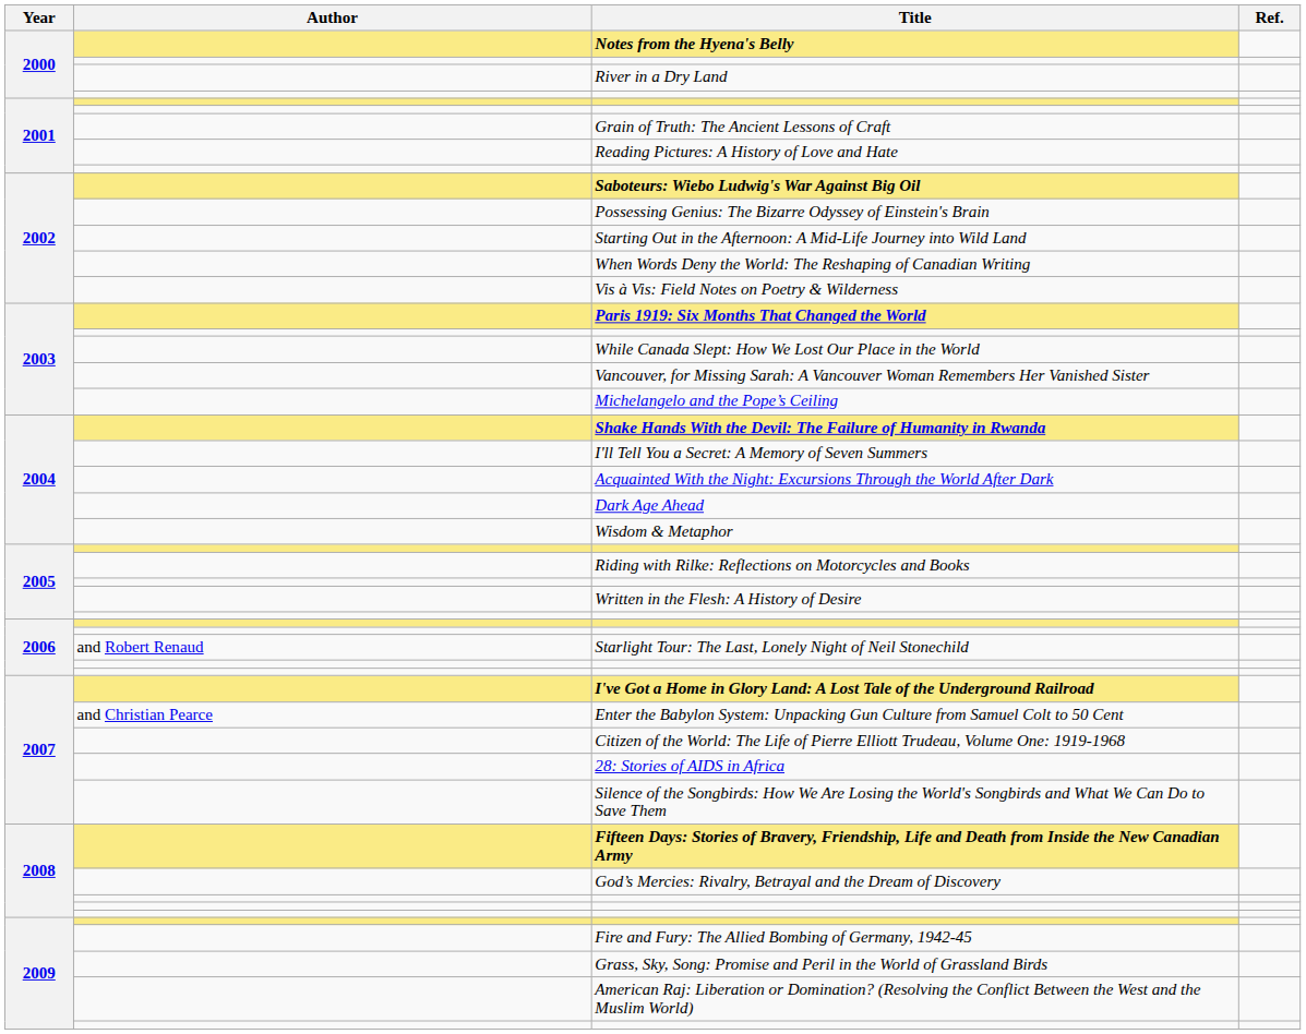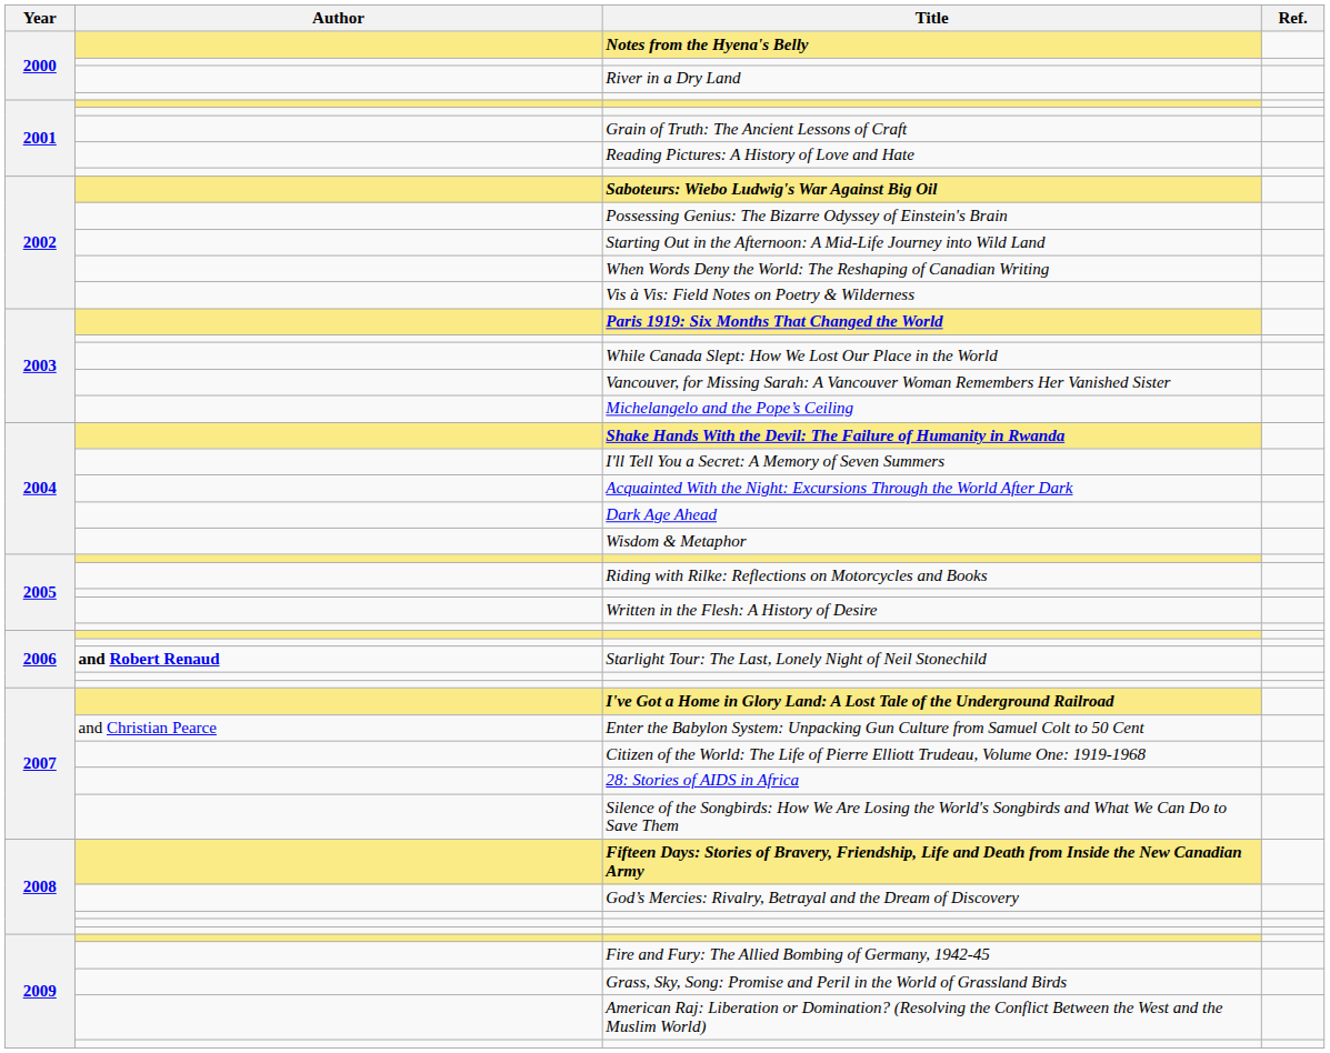Starlight Tour: The Last, Lonely Night of Neil Stonechild | Author: normal -> bold
